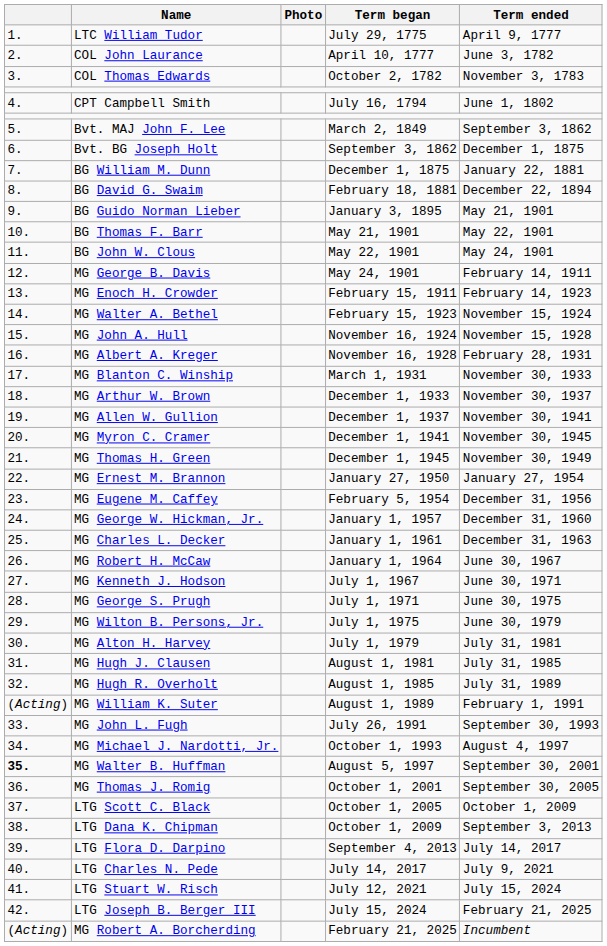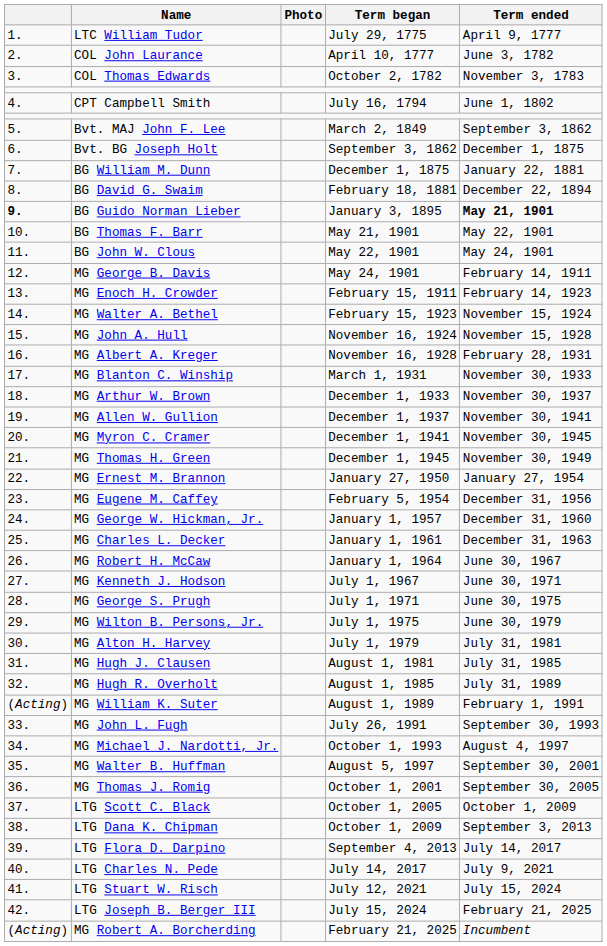BG Guido Norman Lieber | column 1: normal -> bold
BG Guido Norman Lieber | Term ended: normal -> bold
MG Walter B. Huffman | column 1: bold -> normal
